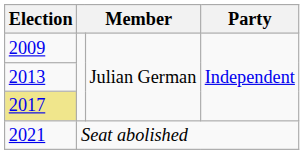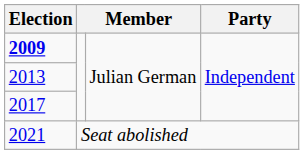2009 | Election: normal -> bold
2017 | Election: khaki background -> no background
